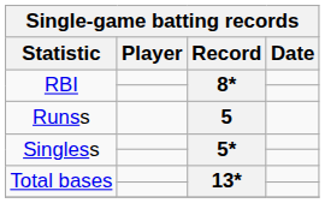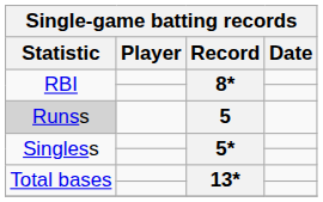Runss | Statistic: no background -> lightgrey background
